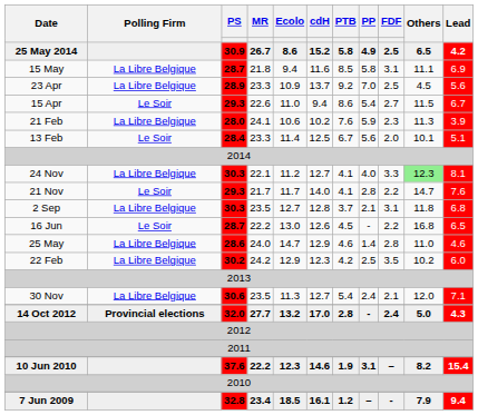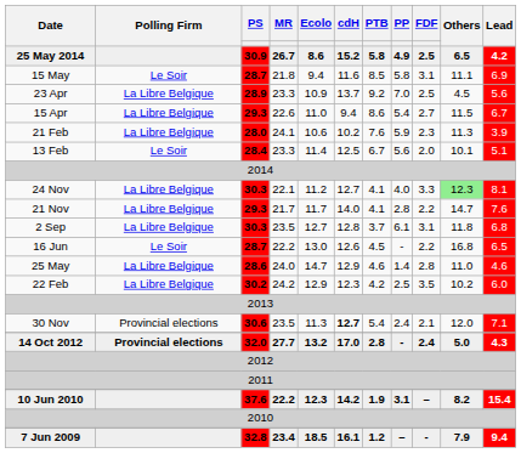15 May | Polling Firm: La Libre Belgique -> Le Soir
15 Apr | Polling Firm: Le Soir -> La Libre Belgique
21 Nov | Polling Firm: Le Soir -> La Libre Belgique
2 Sep | PP: 2.1 -> 6.1
30 Nov | Polling Firm: La Libre Belgique -> Provincial elections
30 Nov | cdH: normal -> bold
10 Jun 2010 | cdH: 14.6 -> 14.2
